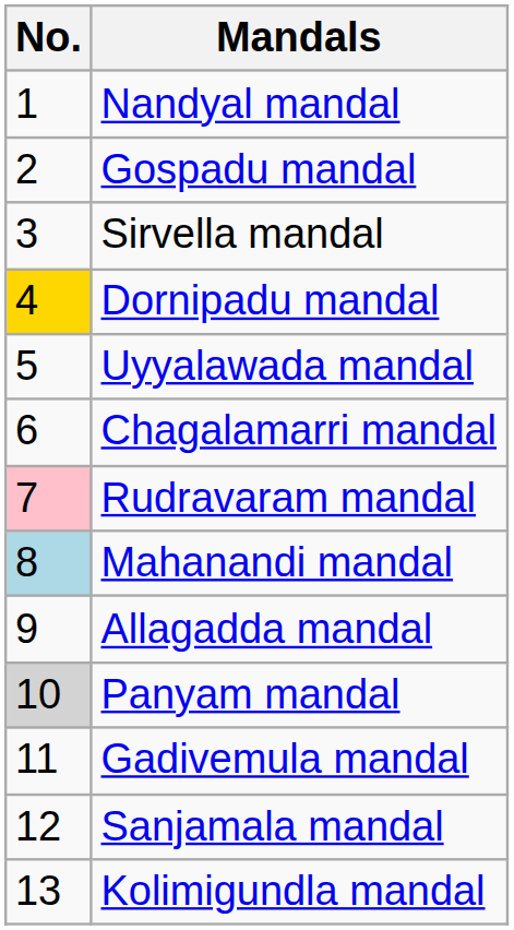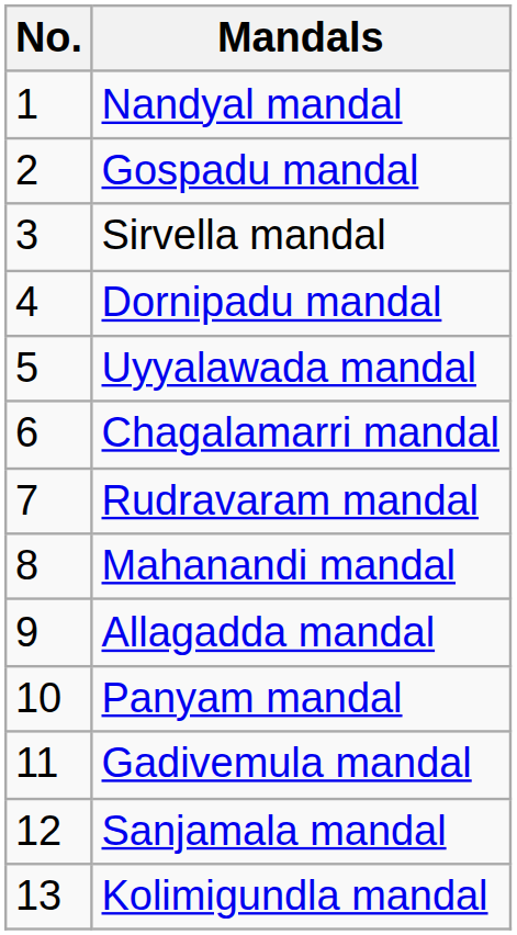Dornipadu mandal | No.: gold background -> no background
Rudravaram mandal | No.: pink background -> no background
Mahanandi mandal | No.: lightblue background -> no background
Panyam mandal | No.: lightgrey background -> no background
